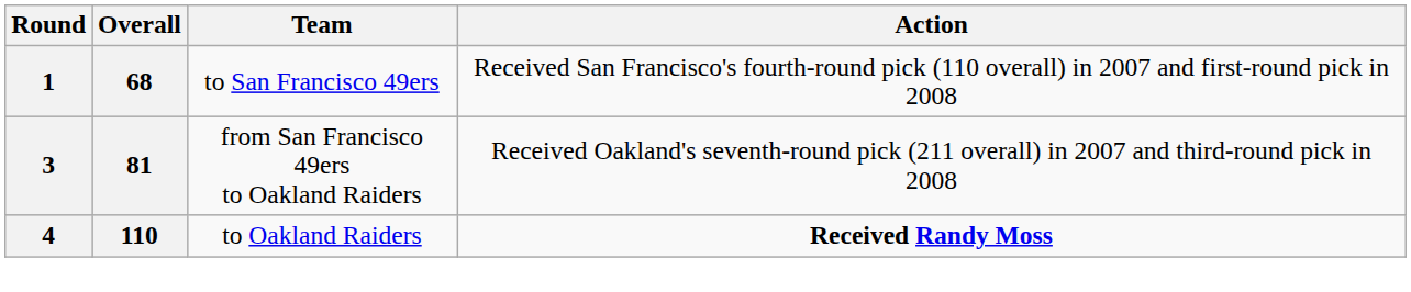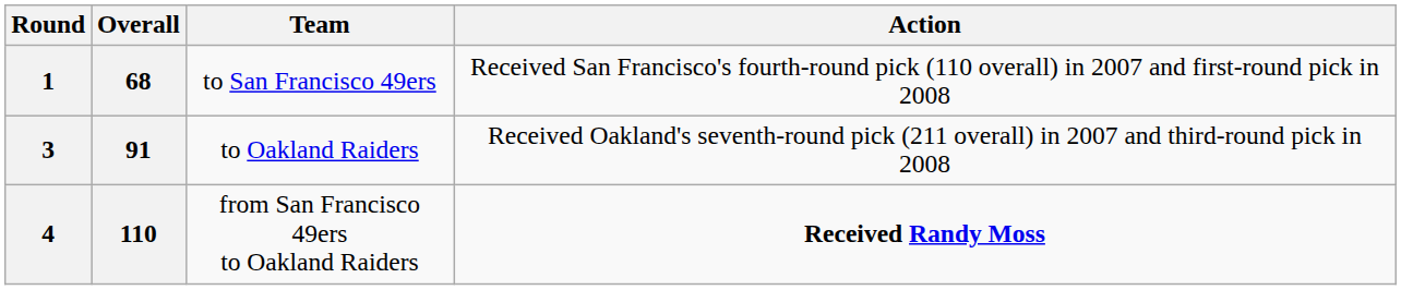3 | Overall: 81 -> 91
3 | Team: from San Francisco 49ers to Oakland Raiders -> to Oakland Raiders
4 | Team: to Oakland Raiders -> from San Francisco 49ers to Oakland Raiders
